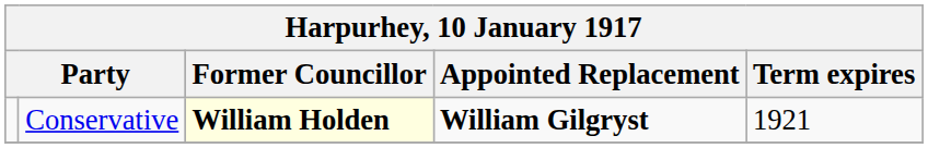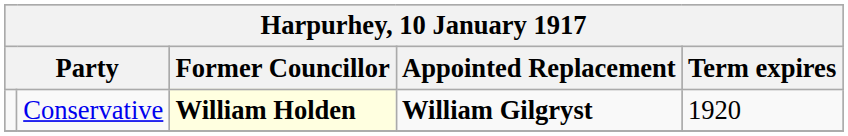Conservative | Term expires: 1921 -> 1920
